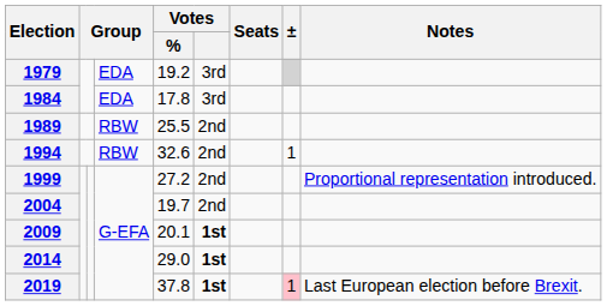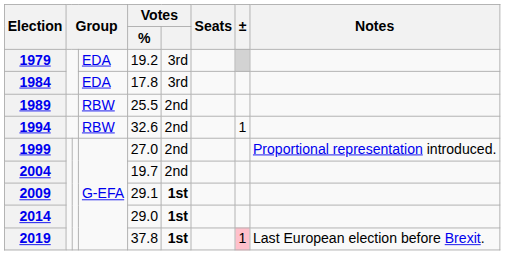1999 | Votes / %: 27.2 -> 27.0
2009 | Votes / %: 20.1 -> 29.1
